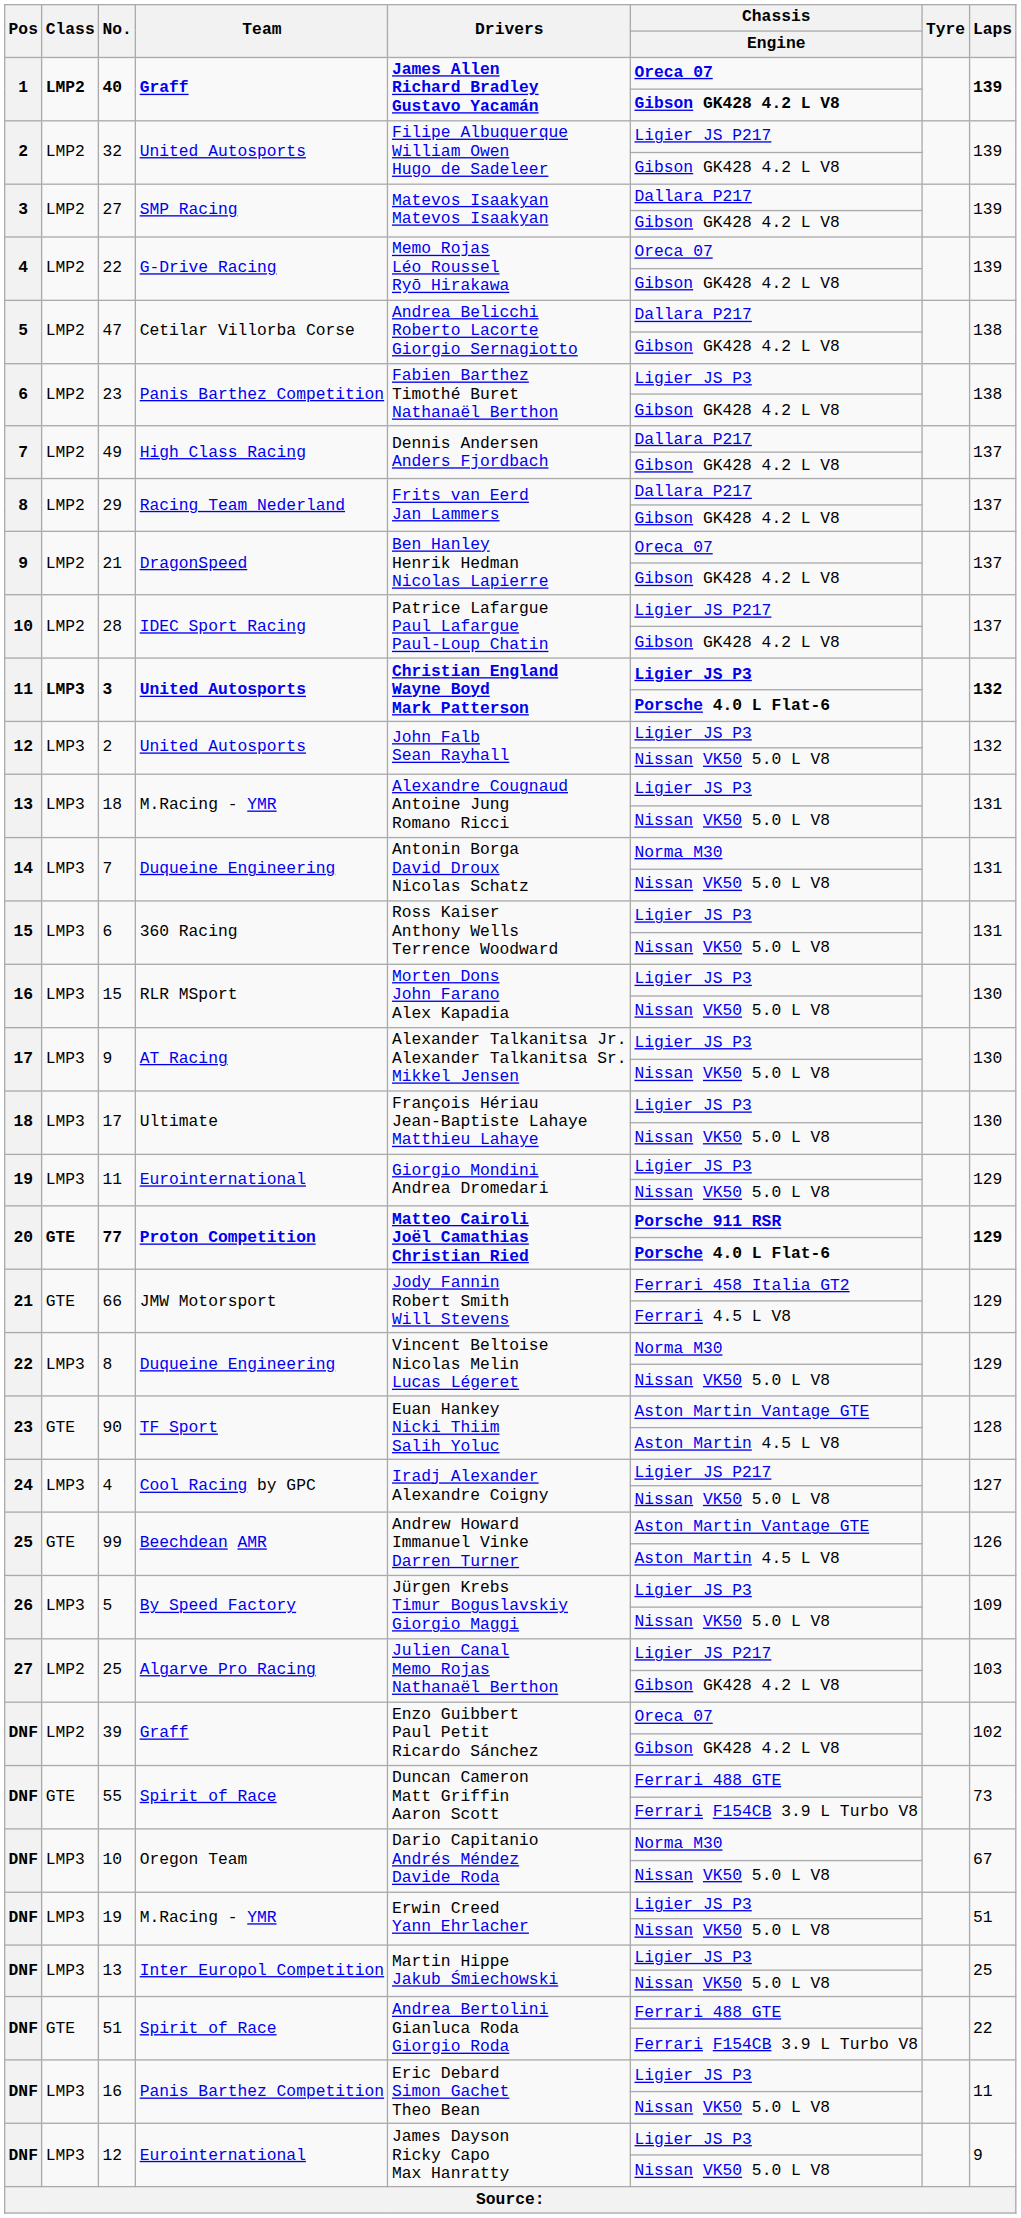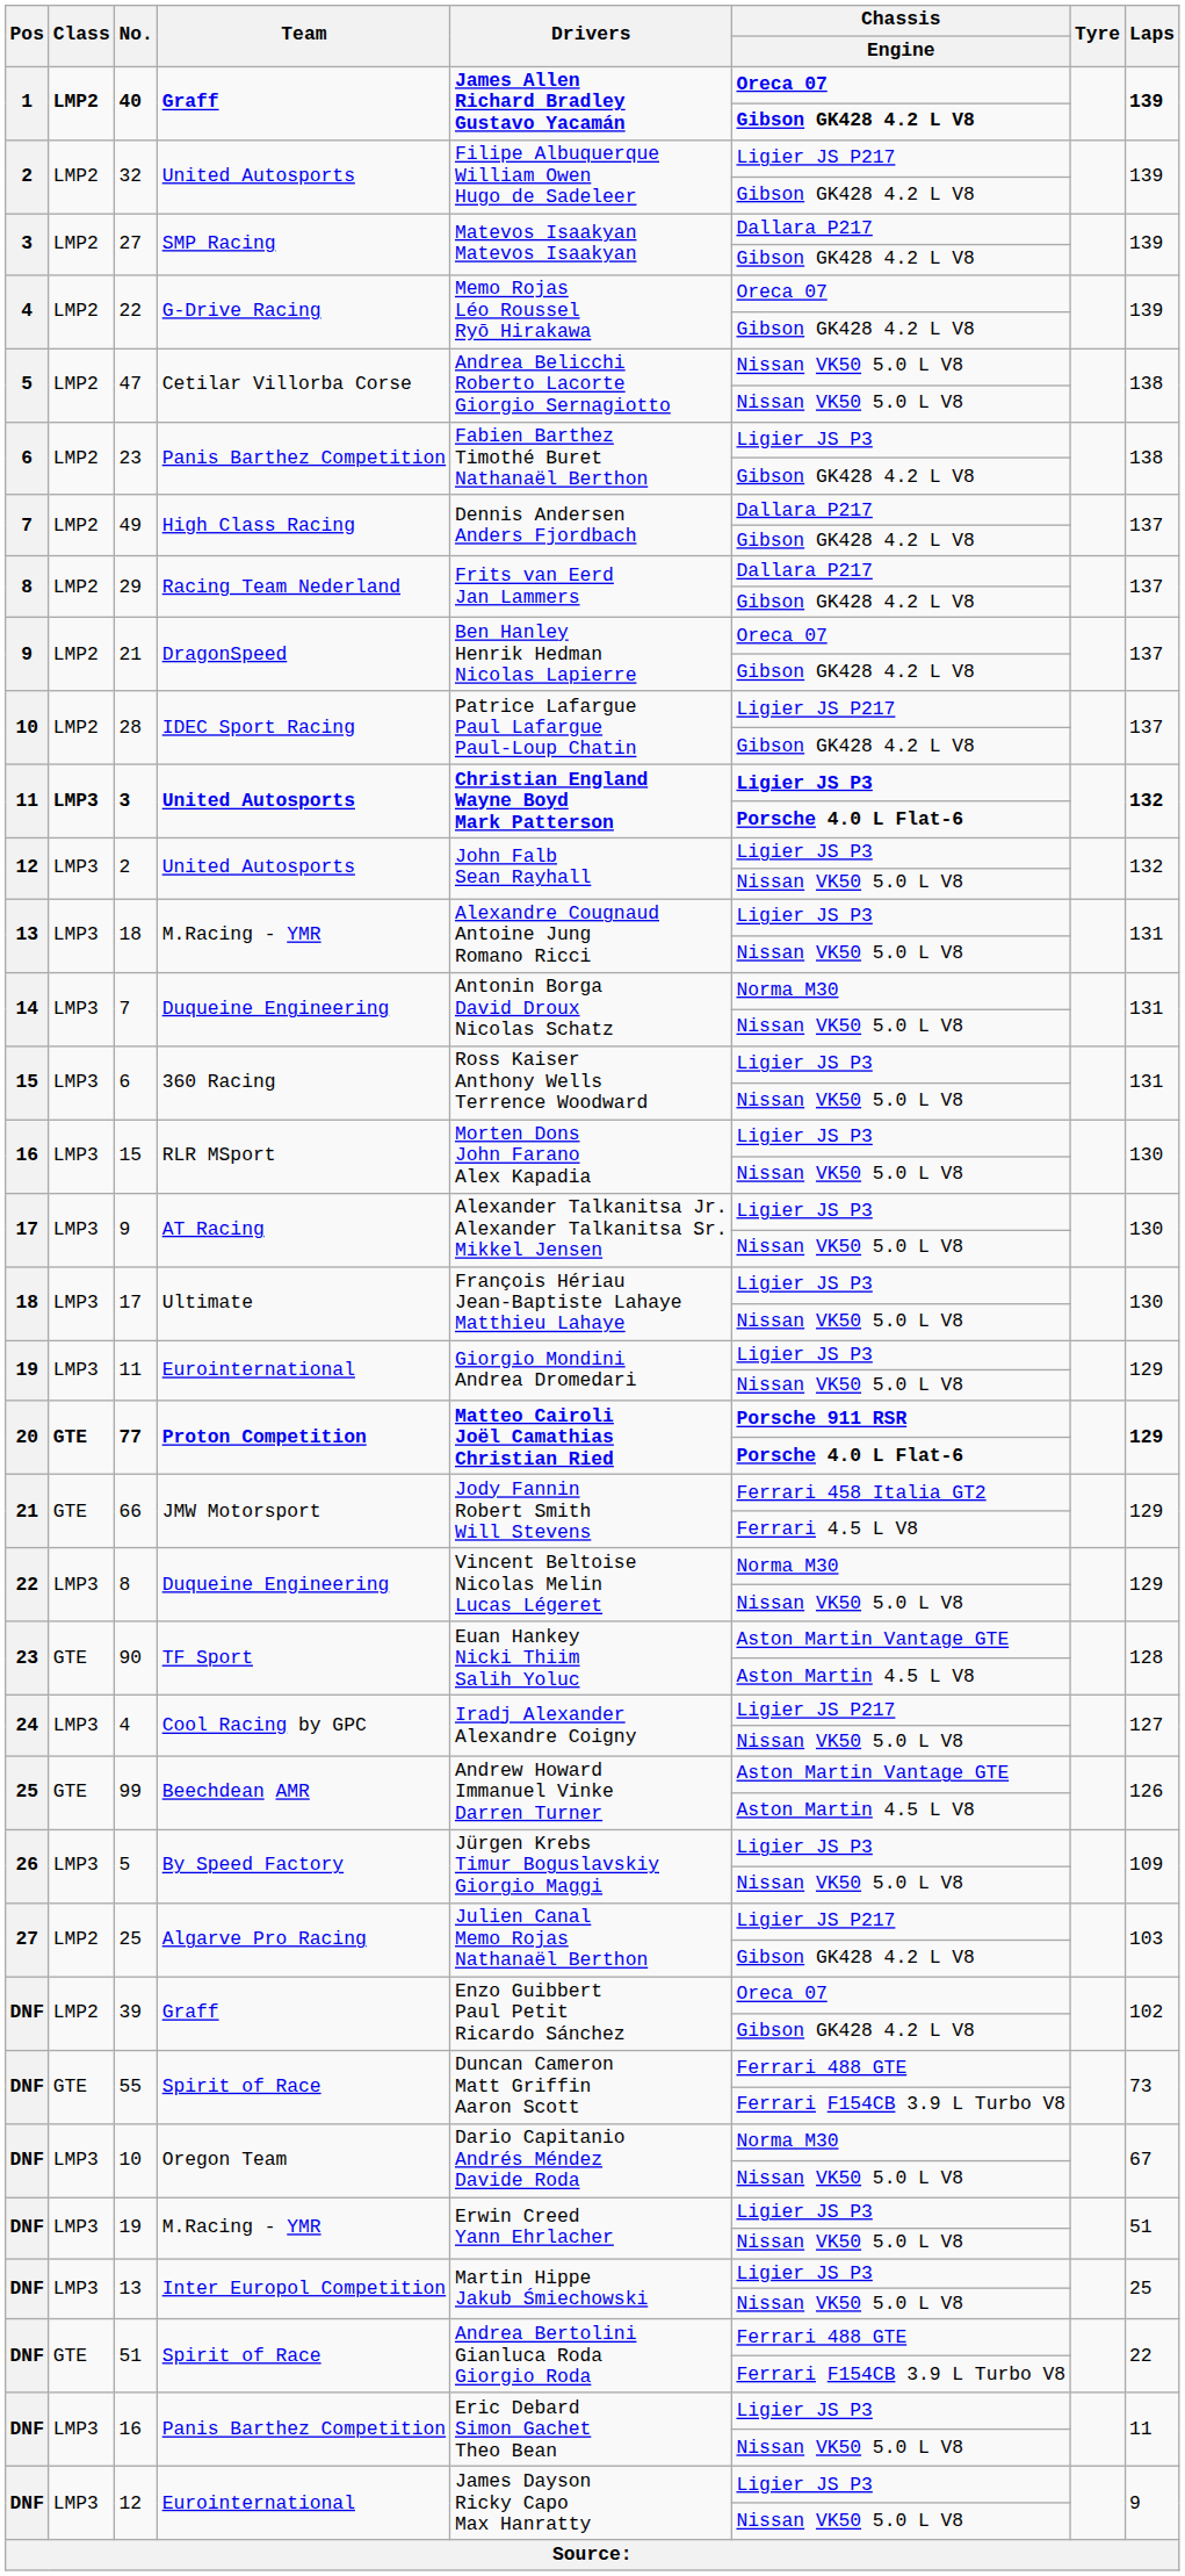row 11 | Chassis / Engine: Dallara P217 -> Nissan VK50 5.0 L V8
row 12 | Chassis / Engine: Gibson GK428 4.2 L V8 -> Nissan VK50 5.0 L V8
